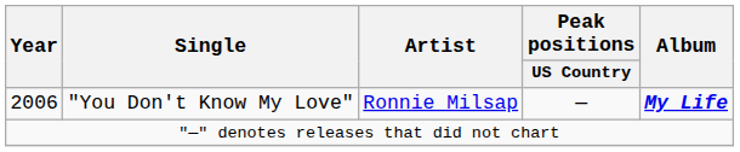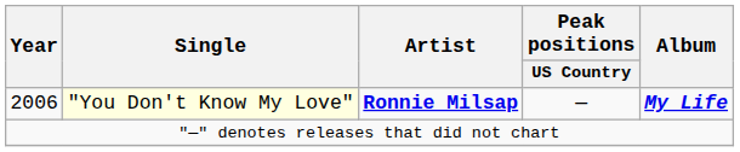2006 | Single: no background -> lightyellow background
2006 | Artist: normal -> bold
